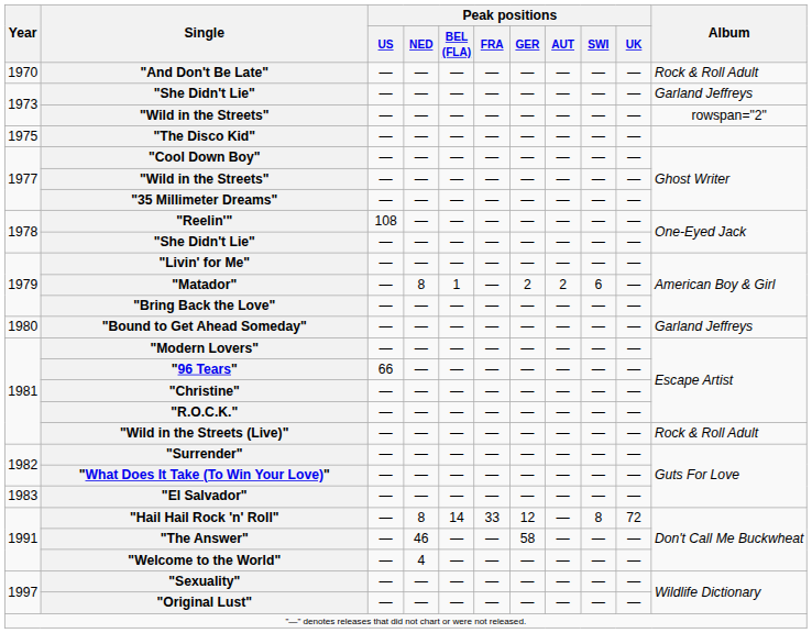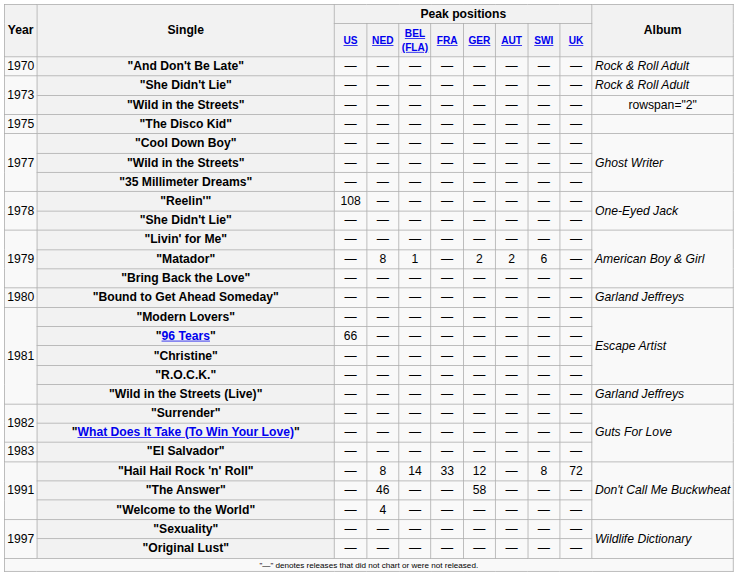1973 / "She Didn't Lie" | Album: Garland Jeffreys -> Rock & Roll Adult
"Wild in the Streets (Live)" | Album: Rock & Roll Adult -> Garland Jeffreys
